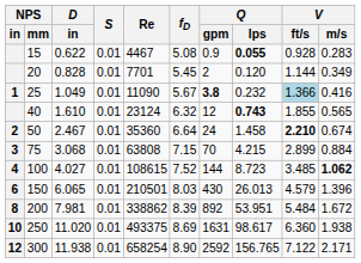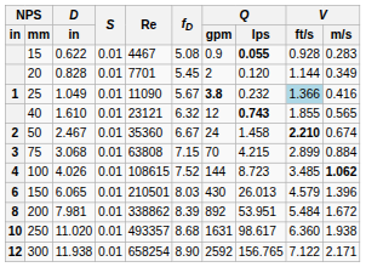40 | Re: 23124 -> 23121
50 | fD: 6.64 -> 6.67
100 | D / in: 4.027 -> 4.026
250 | Re: 493375 -> 493357
250 | fD: 8.69 -> 8.68
